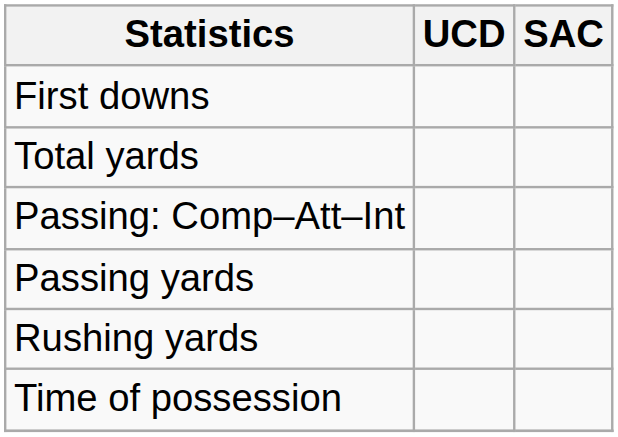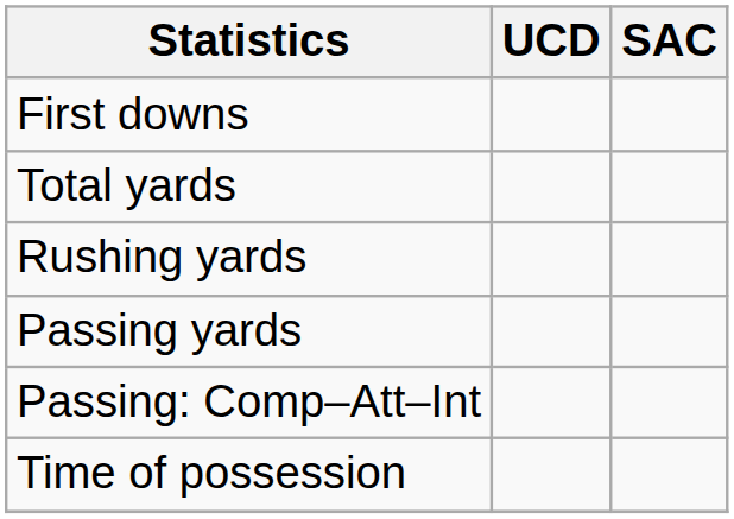rows swapped: Rushing yards <-> Passing: Comp–Att–Int
